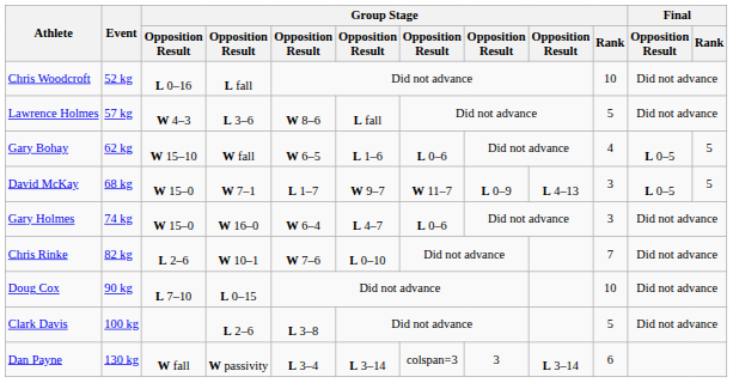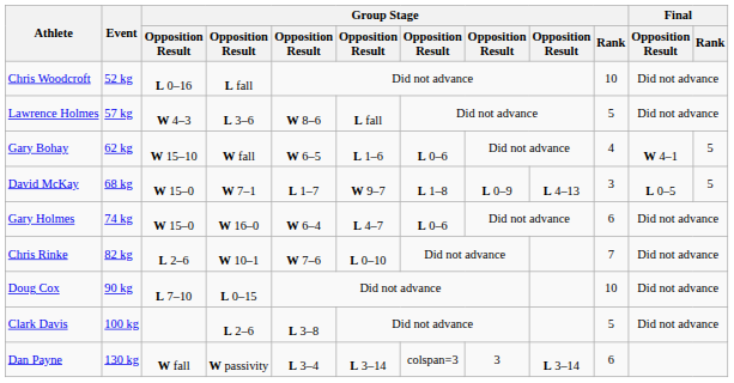Gary Bohay | Final / Opposition Result: L 0–5 -> W 4–1
David McKay | column 7: W 11–7 -> L 1–8
Gary Holmes | Group Stage / Rank: 3 -> 6
